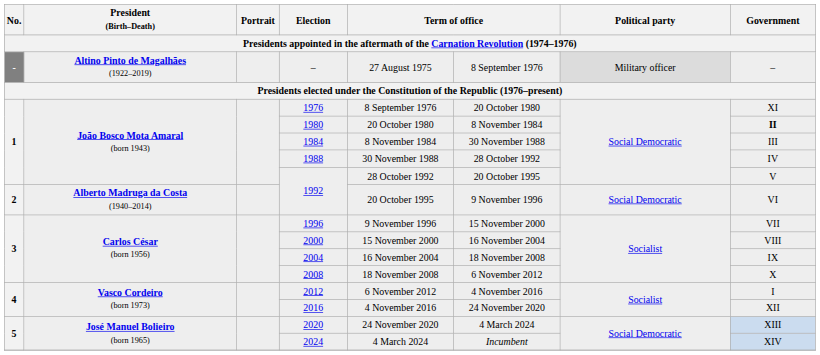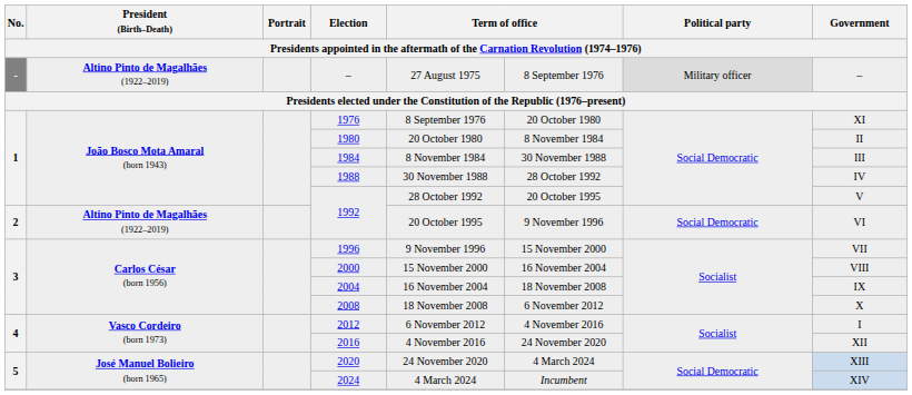1980 | Government: bold -> normal
2 / 1992 | President (Birth–Death): Alberto Madruga da Costa (1940–2014) -> Altino Pinto de Magalhães (1922–2019)
